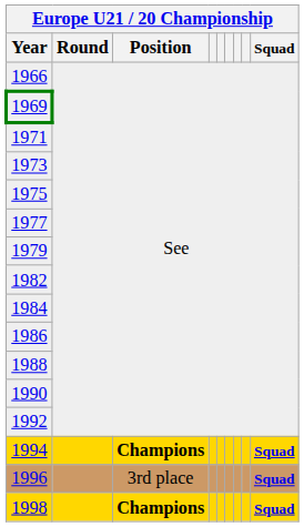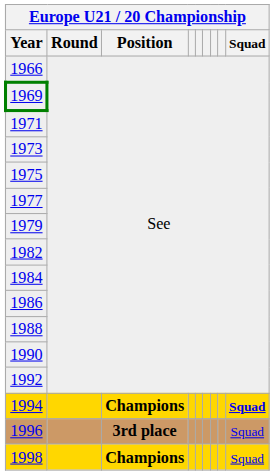1996 | Europe U21 / 20 Championship / Position: normal -> bold
1996 | Europe U21 / 20 Championship / Squad: bold -> normal
1998 | Europe U21 / 20 Championship / Squad: bold -> normal
